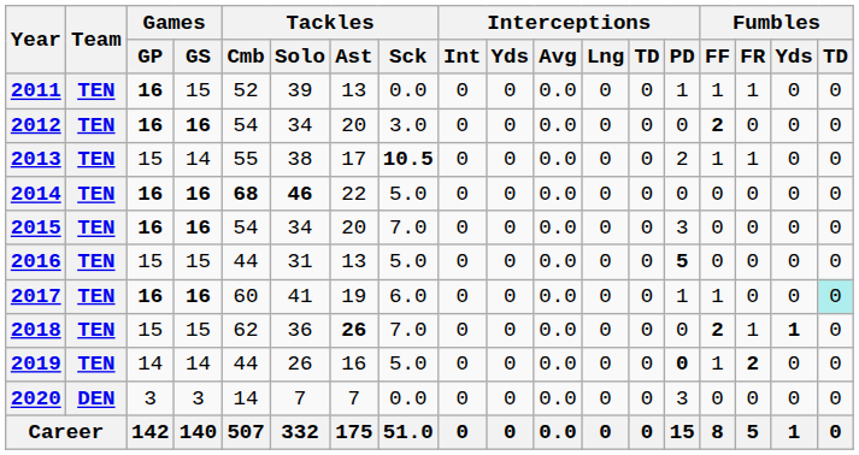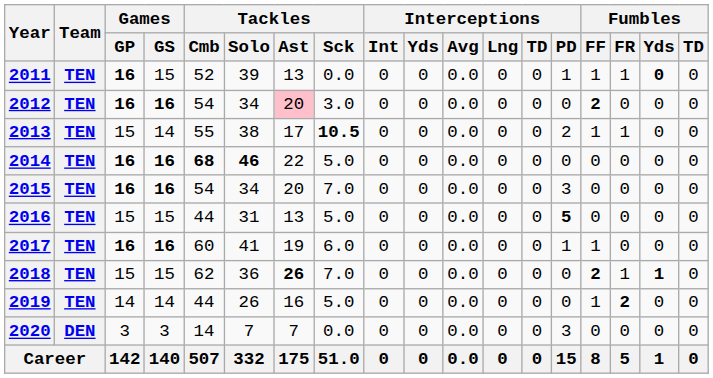2011 | Fumbles / Yds: normal -> bold
2012 | Tackles / Ast: no background -> pink background
2017 | Fumbles / TD: paleturquoise background -> no background
2019 | Interceptions / PD: bold -> normal
